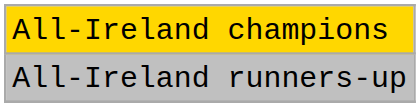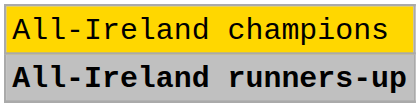row 2 | column 1: normal -> bold
